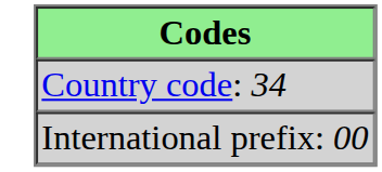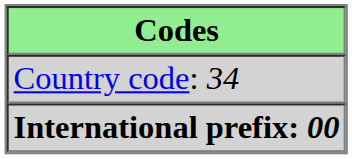row 3 | column 1: normal -> bold
